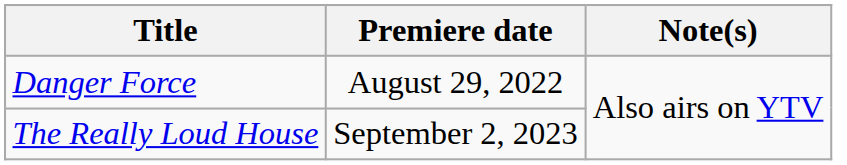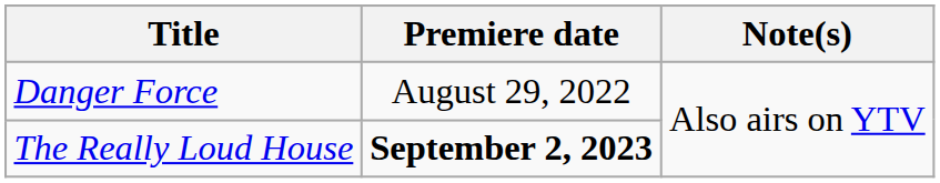The Really Loud House | Premiere date: normal -> bold
